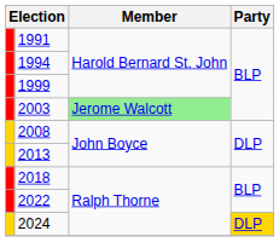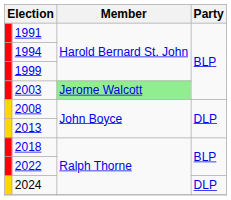2024 | Party: gold background -> no background
